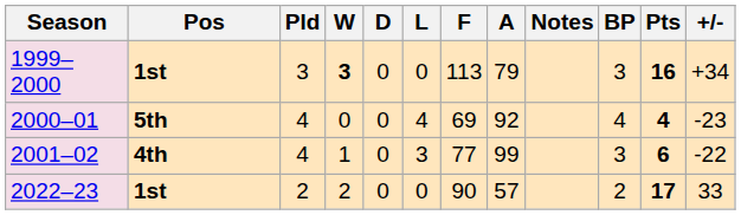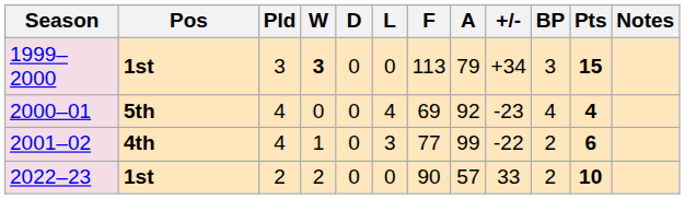columns swapped: +/- <-> Notes
1999–2000 | Pts: 16 -> 15
2001–02 | BP: 3 -> 2
2022–23 | Pts: 17 -> 10
